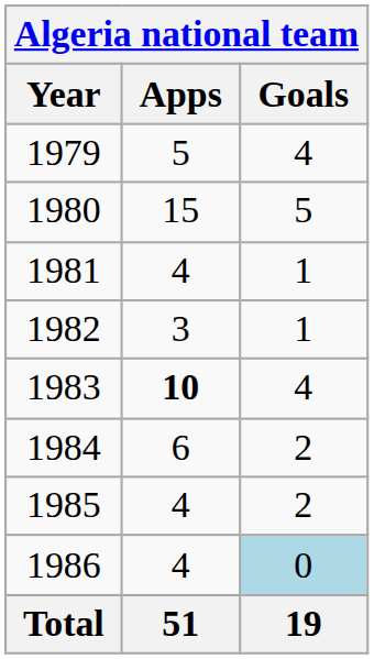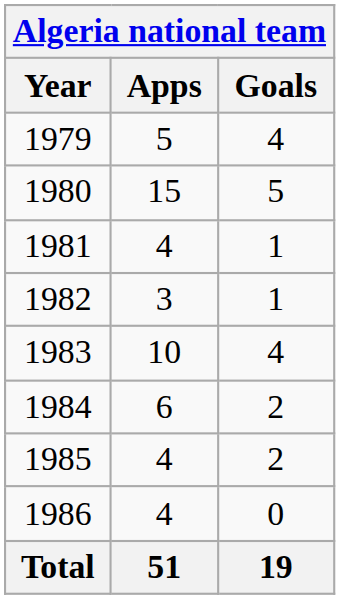1983 | Apps: bold -> normal
1986 | Goals: lightblue background -> no background
